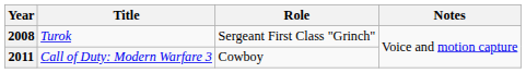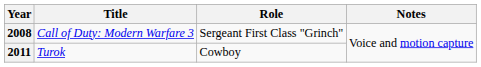2008 | Title: Turok -> Call of Duty: Modern Warfare 3
2011 | Title: Call of Duty: Modern Warfare 3 -> Turok
